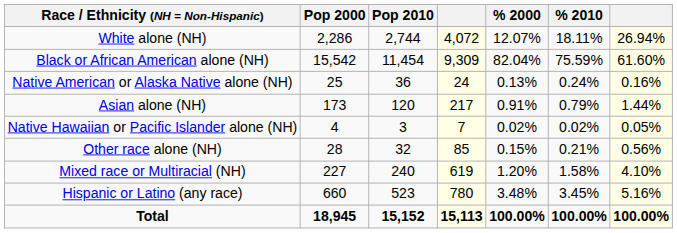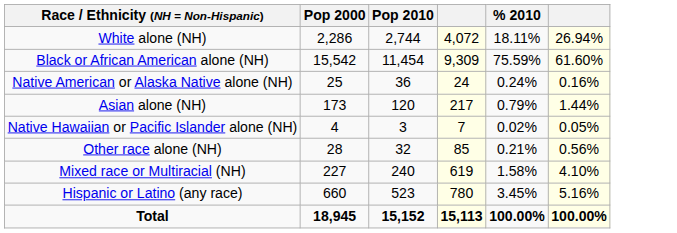- column: % 2000 | 12.07% | 82.04% | 0.13% | 0.91% | 0.02% | 0.15% | 1.20% | 3.48% | 100.00%
